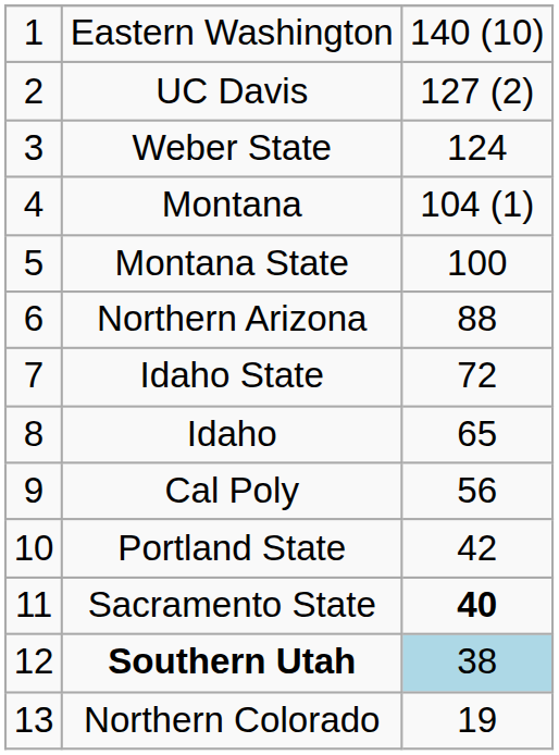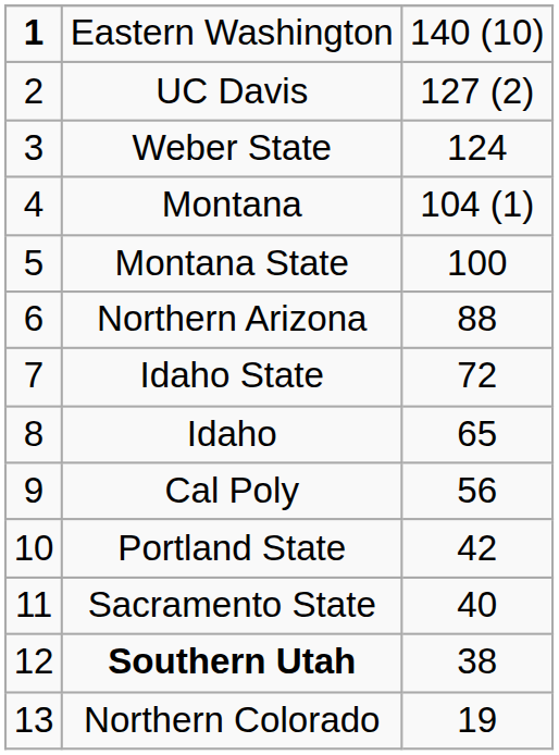Eastern Washington | column 1: normal -> bold
Sacramento State | column 3: bold -> normal
Southern Utah | column 3: lightblue background -> no background
